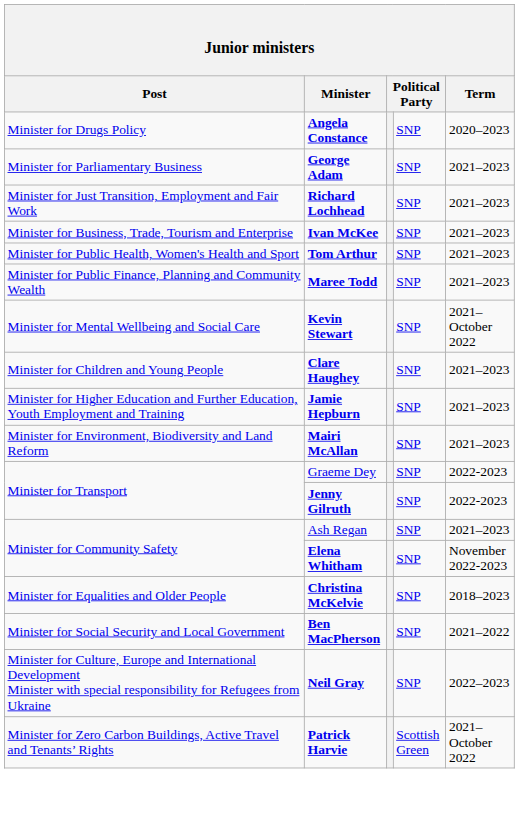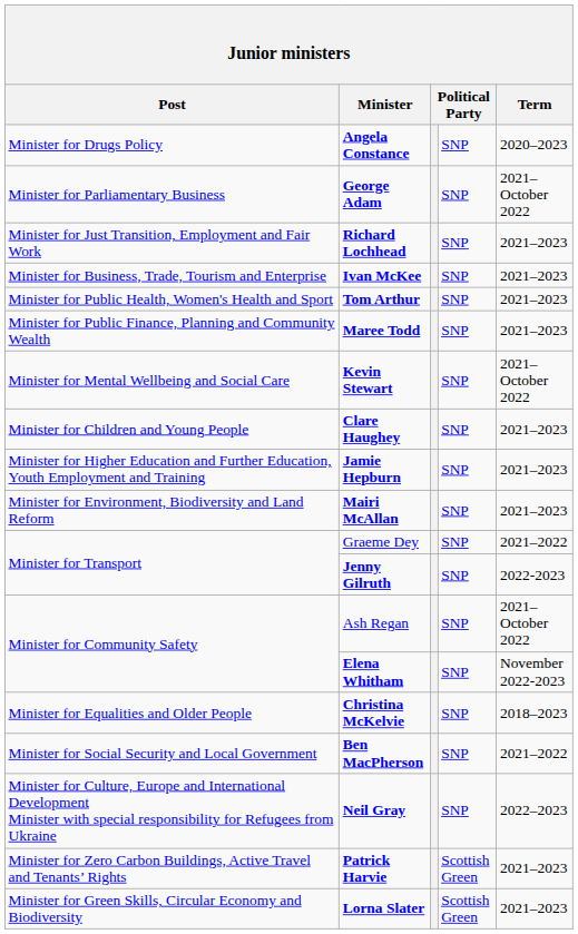George Adam | Term: 2021–2023 -> 2021–October 2022
Graeme Dey | Term: 2022-2023 -> 2021–2022
Ash Regan | Term: 2021–2023 -> 2021–October 2022
Patrick Harvie | Term: 2021–October 2022 -> 2021–2023
+ row: Minister for Green Skills, Circular Economy and Biodiversity | Lorna Slater | Scottish Green | 2021–2023
